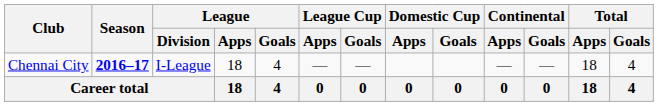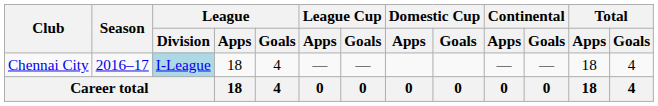Chennai City | Season: bold -> normal
Chennai City | League / Division: no background -> lightblue background
